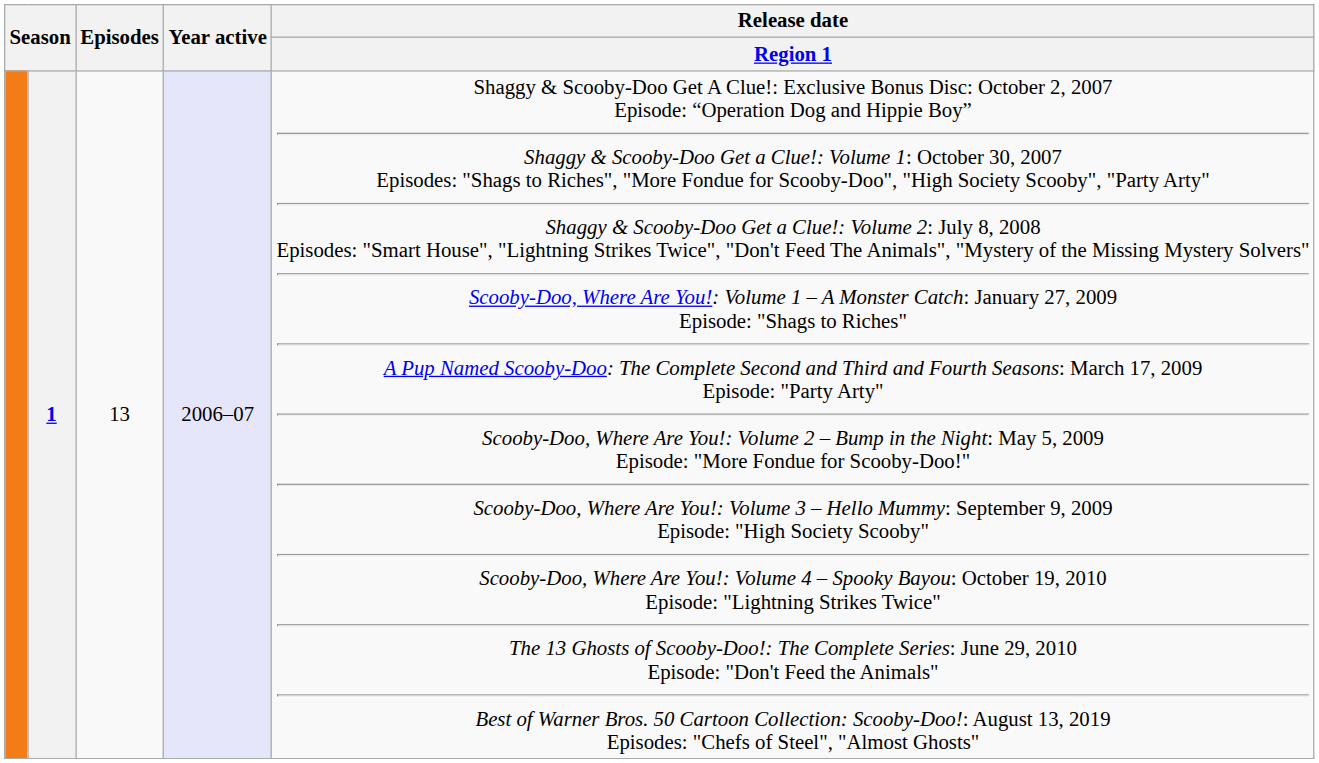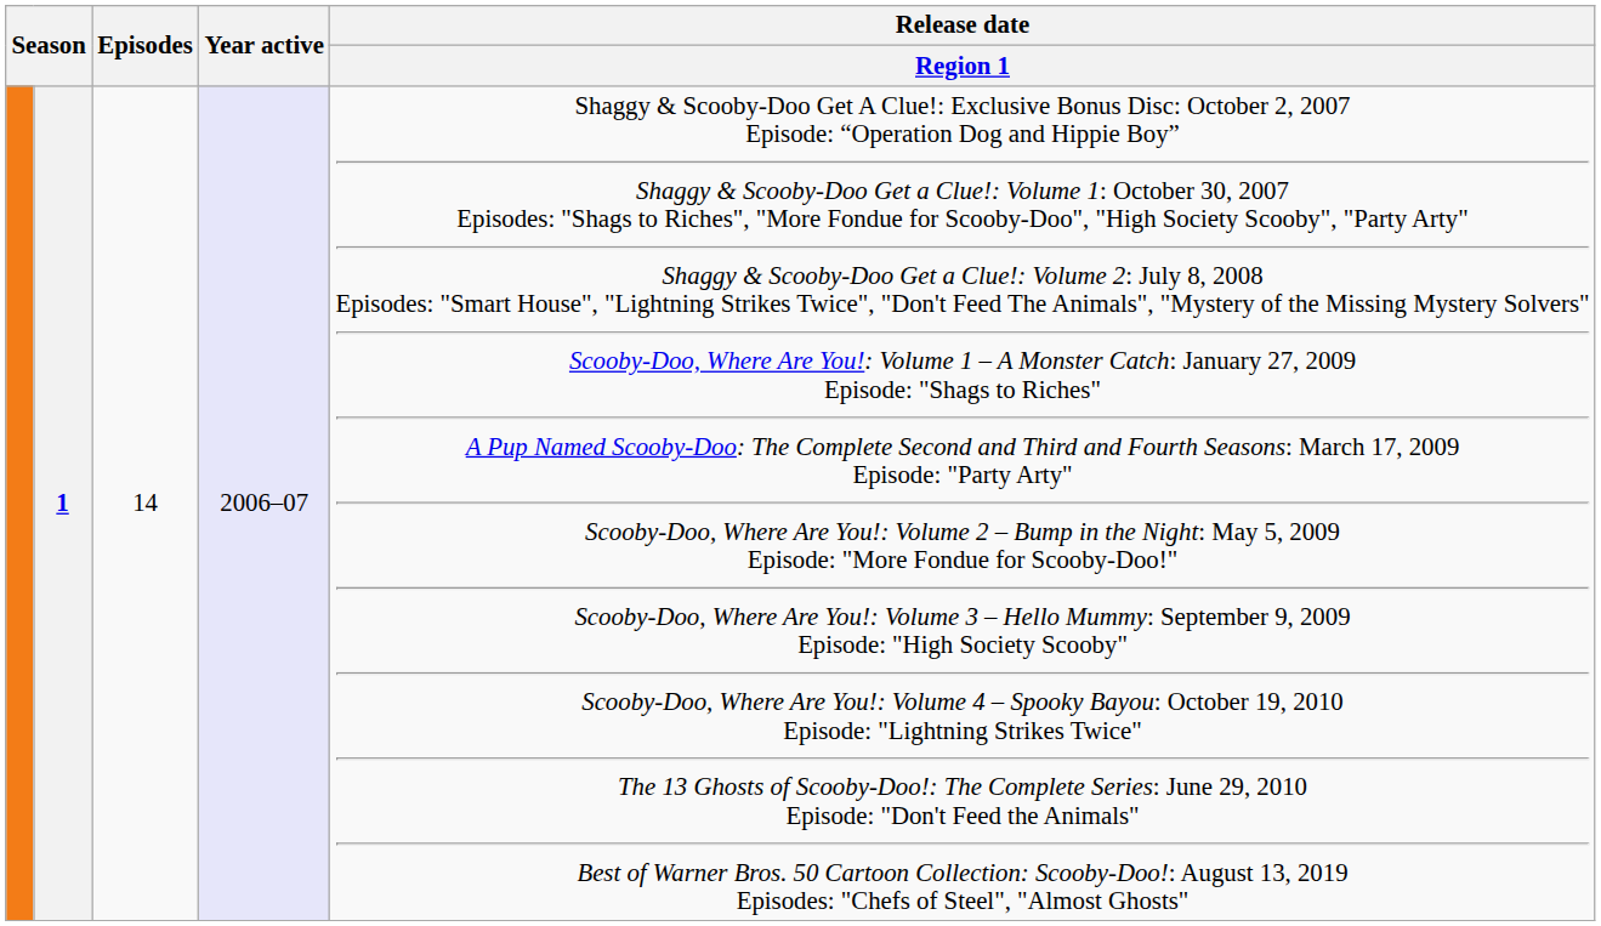1 | Episodes: 13 -> 14
